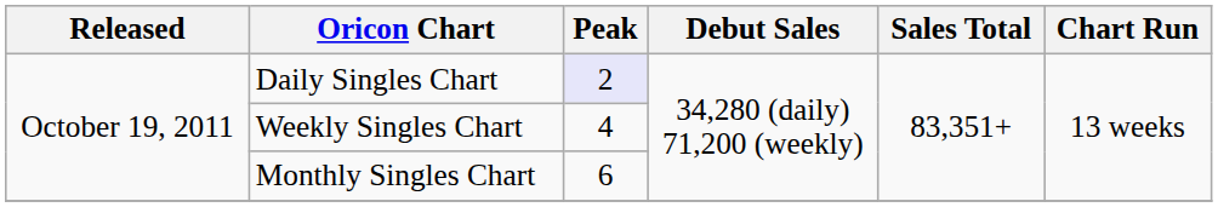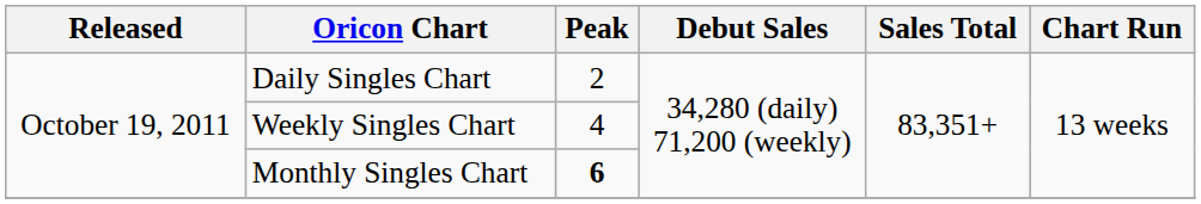Daily Singles Chart | Peak: lavender background -> no background
Monthly Singles Chart | Peak: normal -> bold
